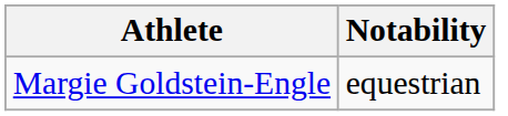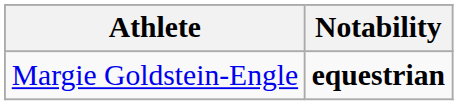Margie Goldstein-Engle | Notability: normal -> bold
